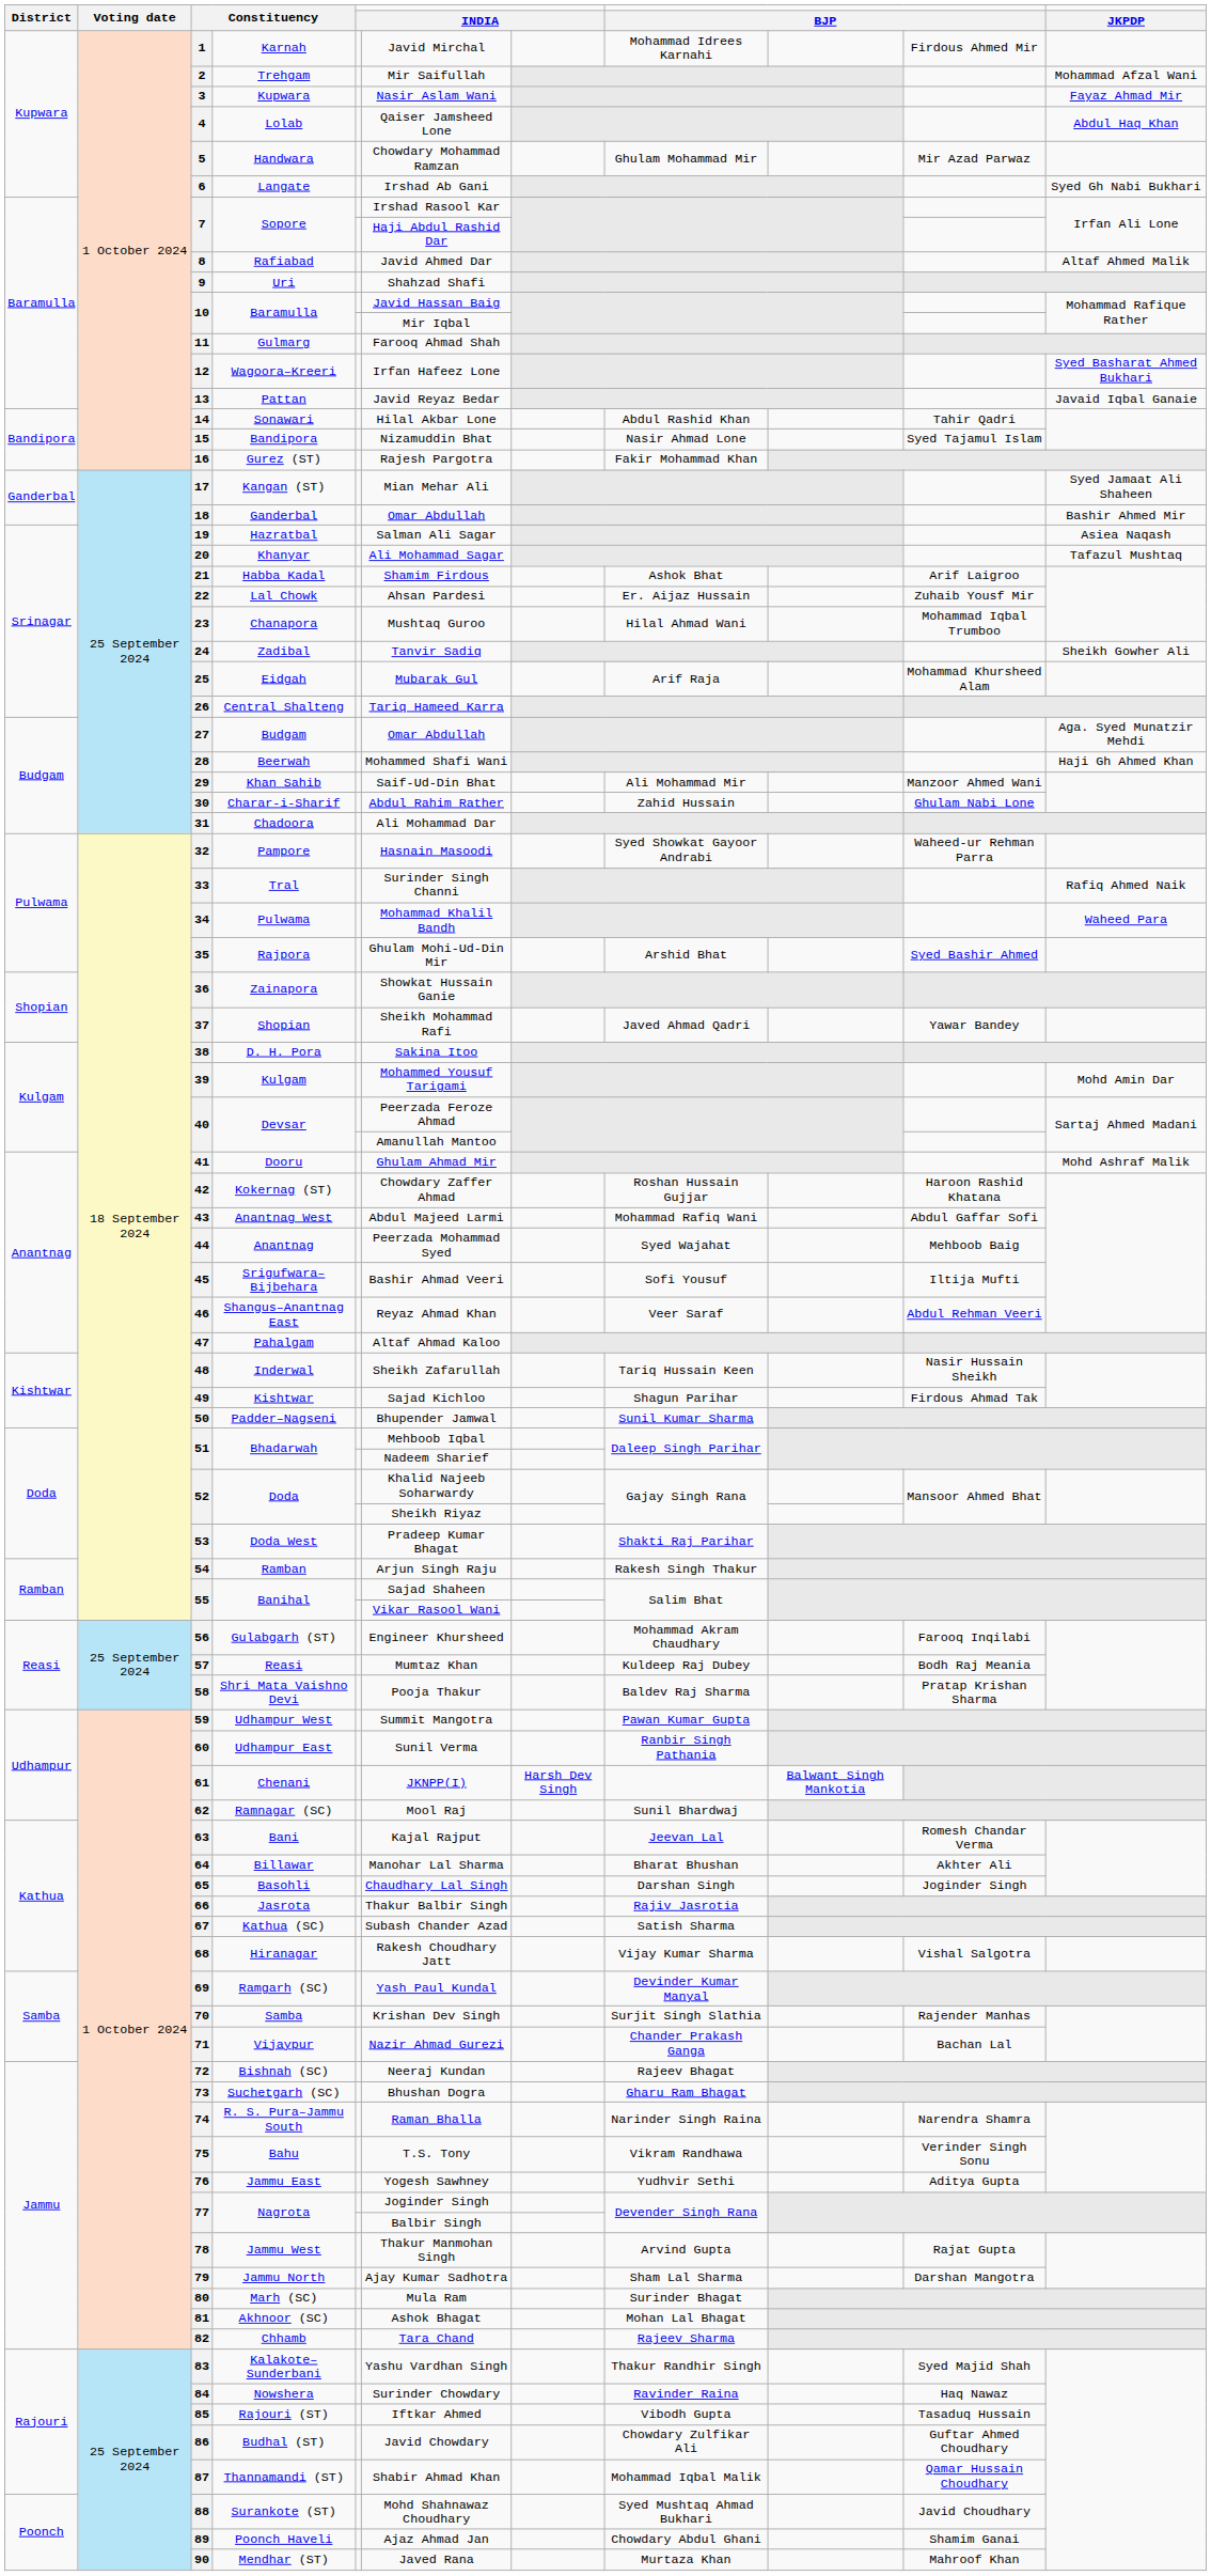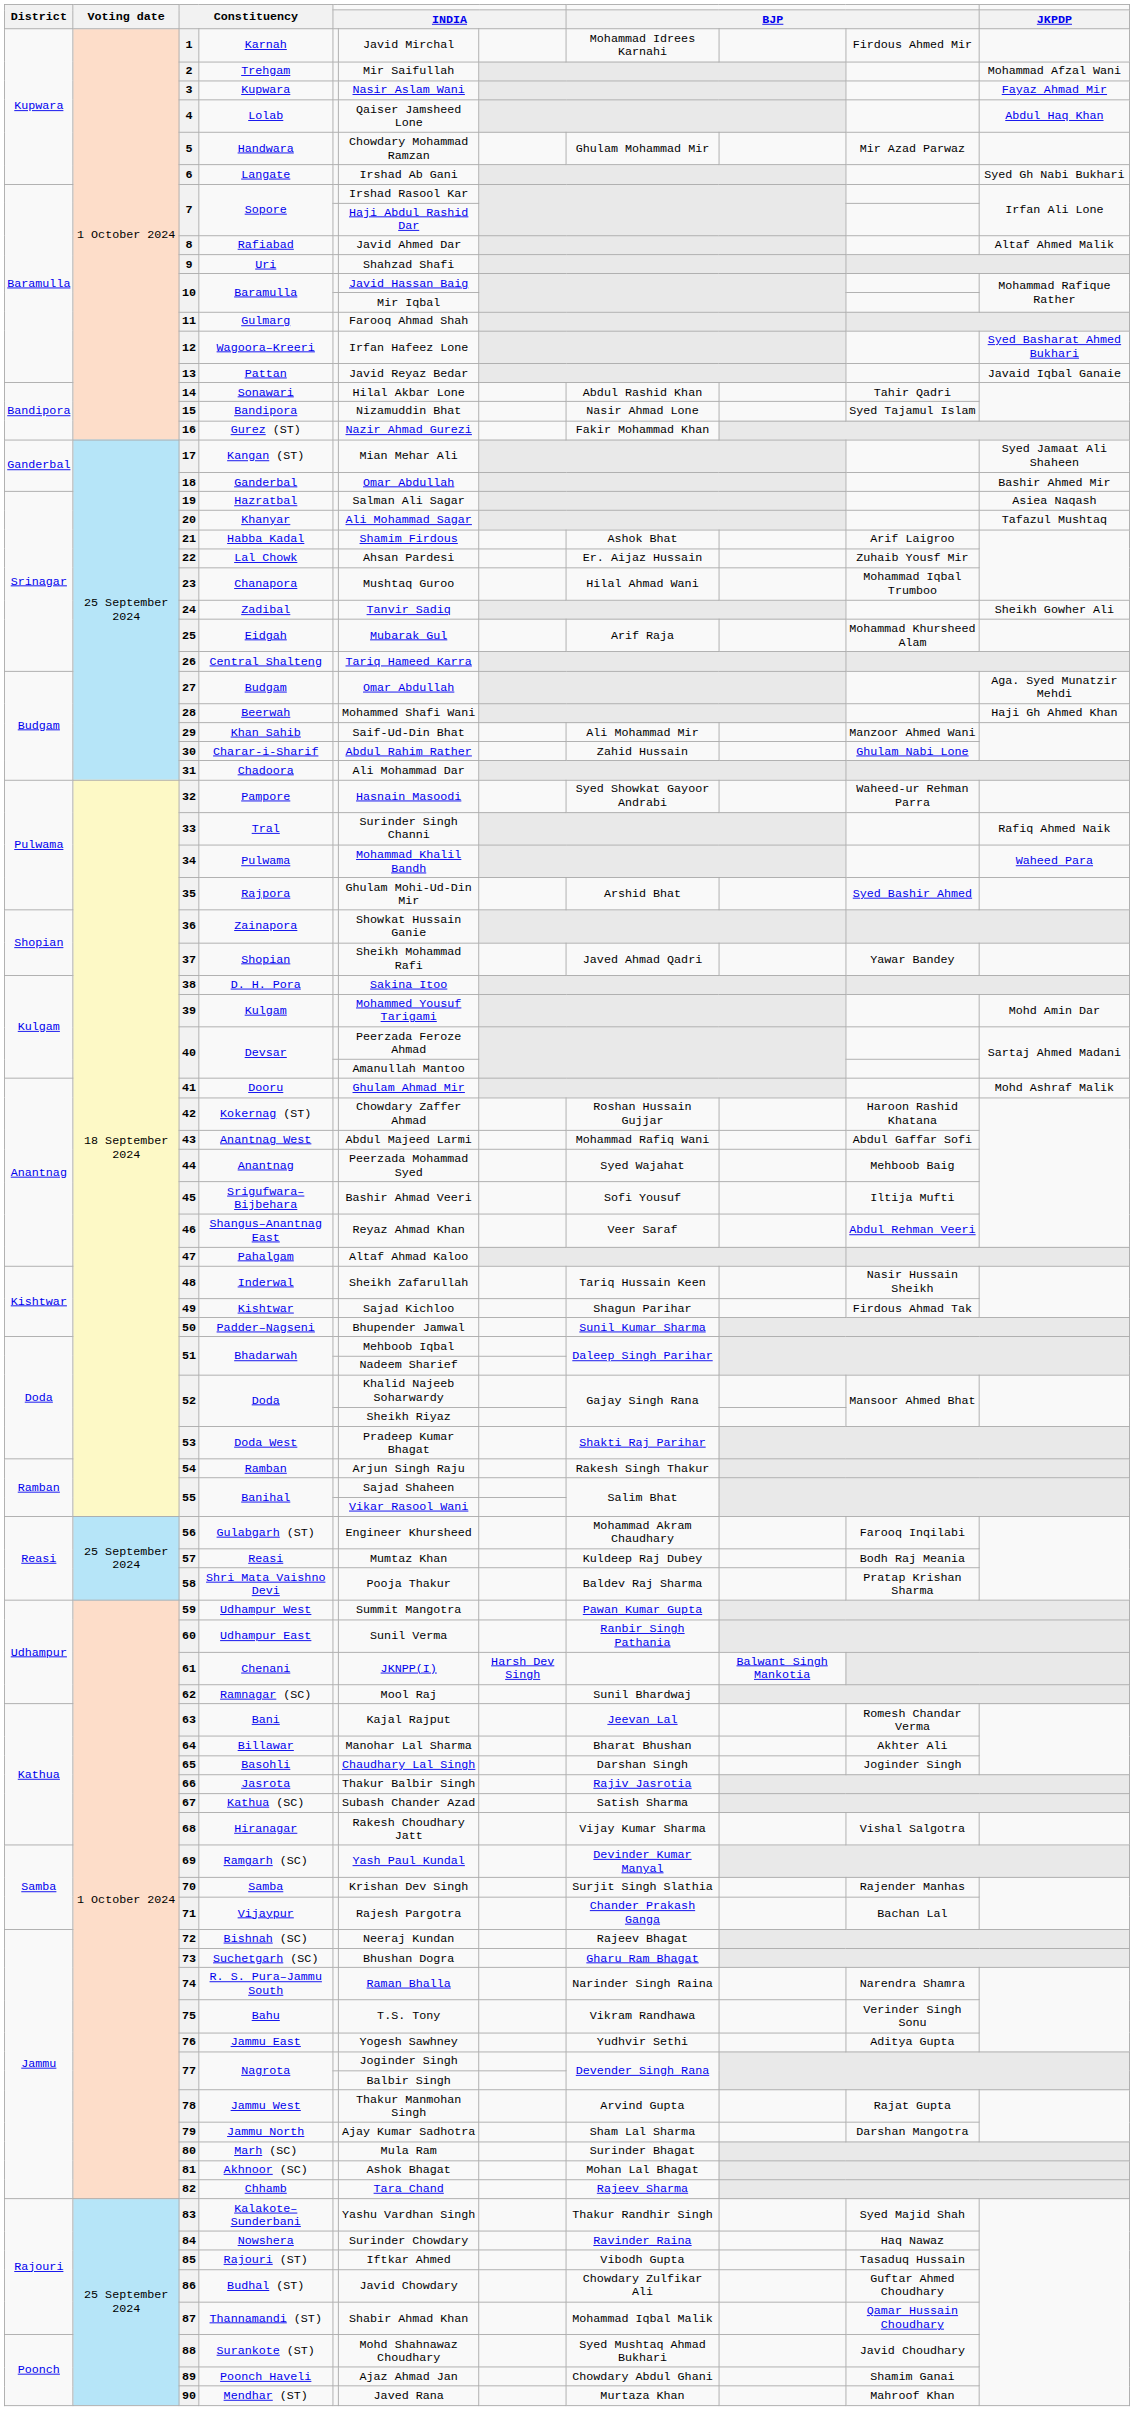16 | column 6: Rajesh Pargotra -> Nazir Ahmad Gurezi
71 | column 6: Nazir Ahmad Gurezi -> Rajesh Pargotra
